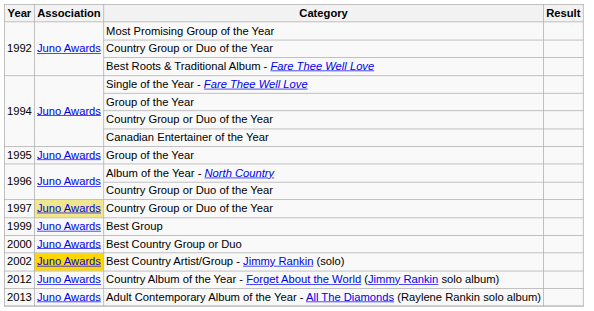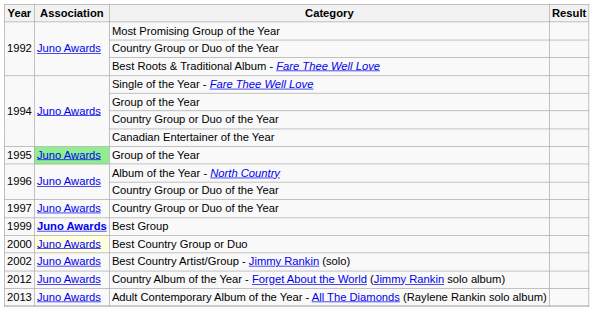1995 / Group of the Year | Association: no background -> lightgreen background
1997 / Country Group or Duo of the Year | Association: khaki background -> no background
Best Group | Association: normal -> bold
Best Country Group or Duo | Association: no background -> lightyellow background
Best Country Artist/Group - Jimmy Rankin (solo) | Association: gold background -> no background
